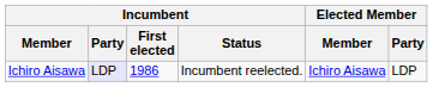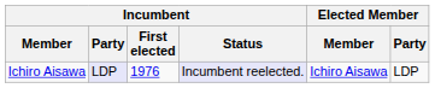row 3 | Incumbent / First elected: 1986 -> 1976
row 3 | Incumbent / Status: no background -> lavender background
